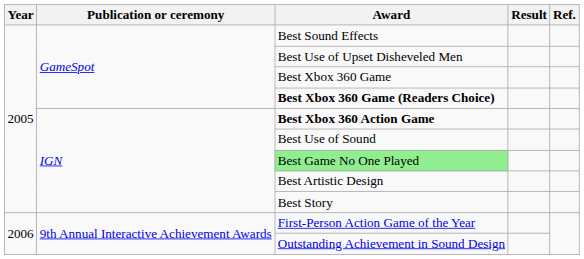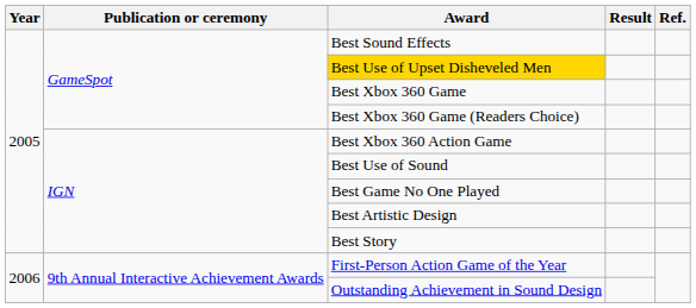Best Use of Upset Disheveled Men | Award: no background -> gold background
Best Xbox 360 Game (Readers Choice) | Award: bold -> normal
Best Xbox 360 Action Game | Award: bold -> normal
Best Game No One Played | Award: lightgreen background -> no background
